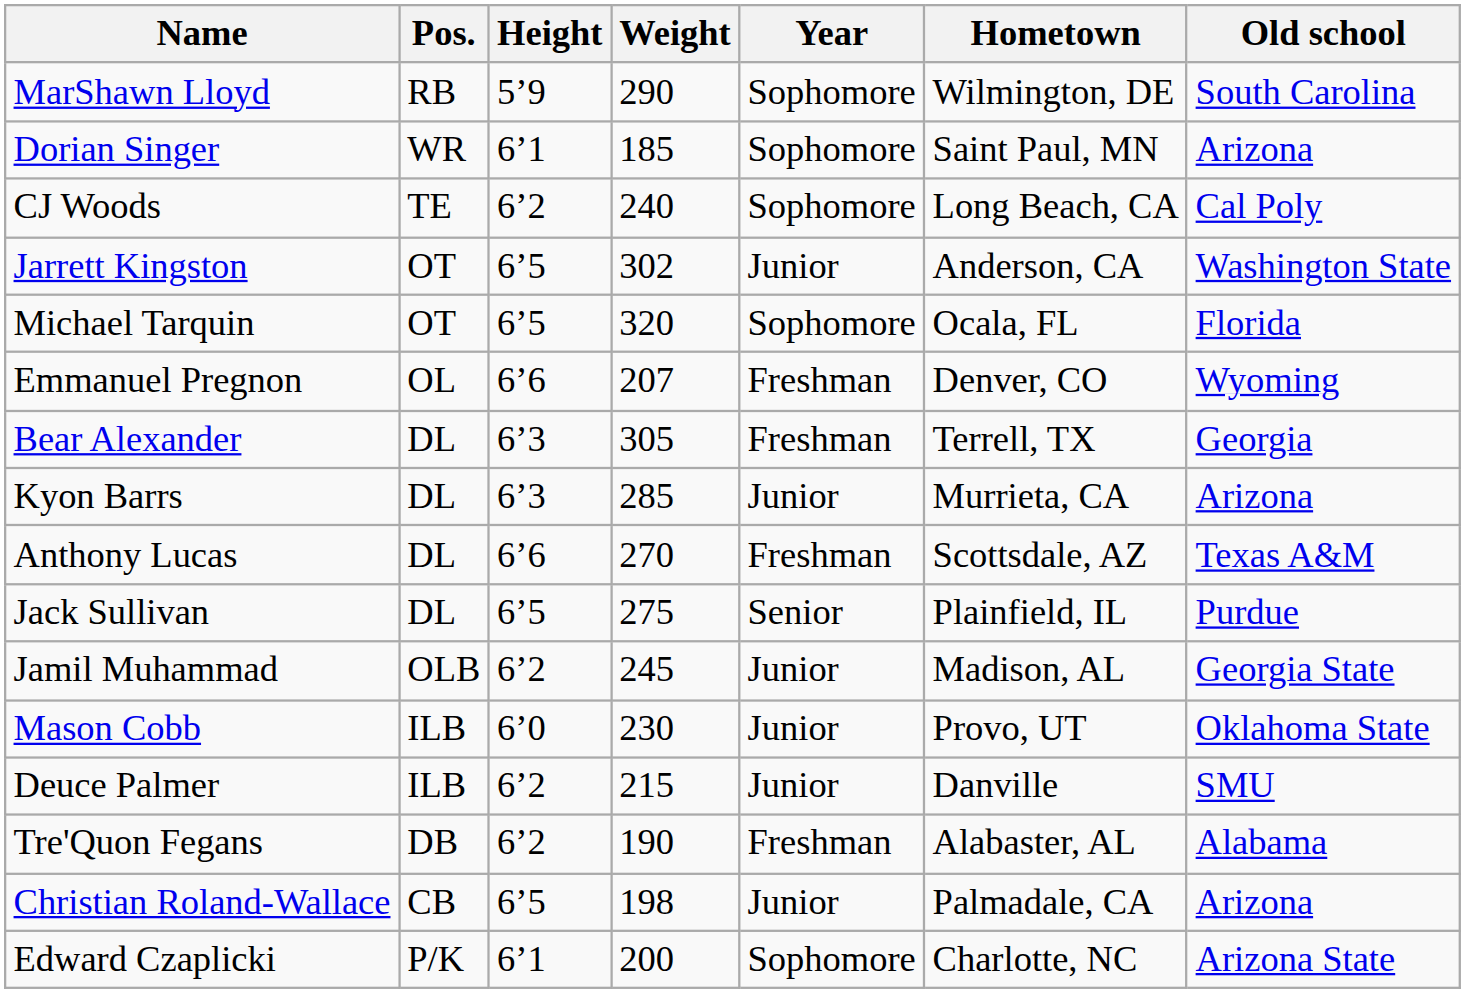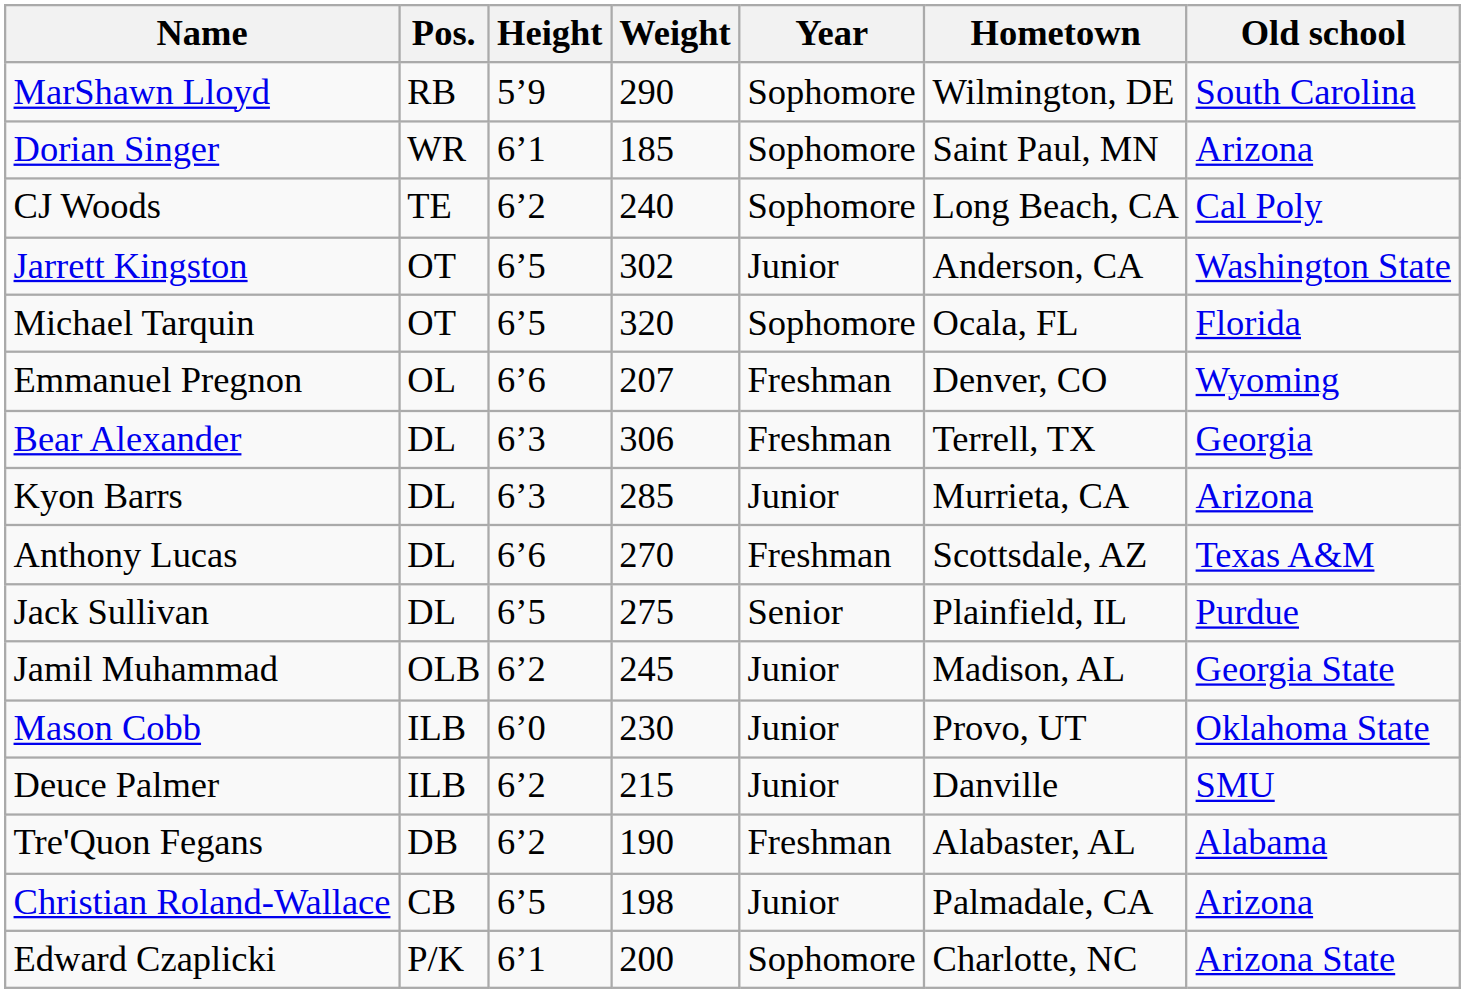Bear Alexander | Weight: 305 -> 306
